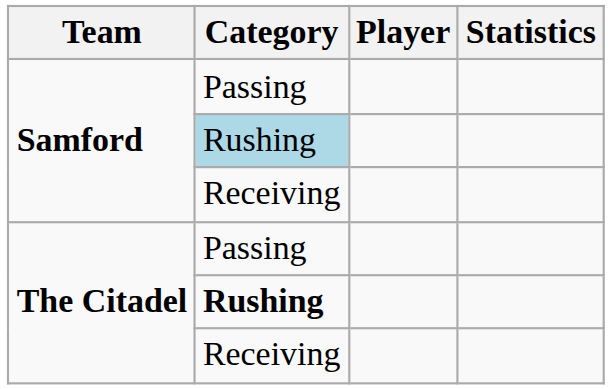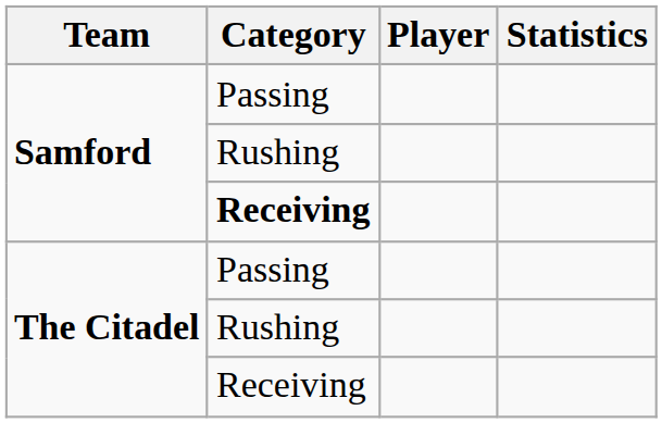Samford / Rushing | Category: lightblue background -> no background
Samford / Receiving | Category: normal -> bold
The Citadel / Rushing | Category: bold -> normal
